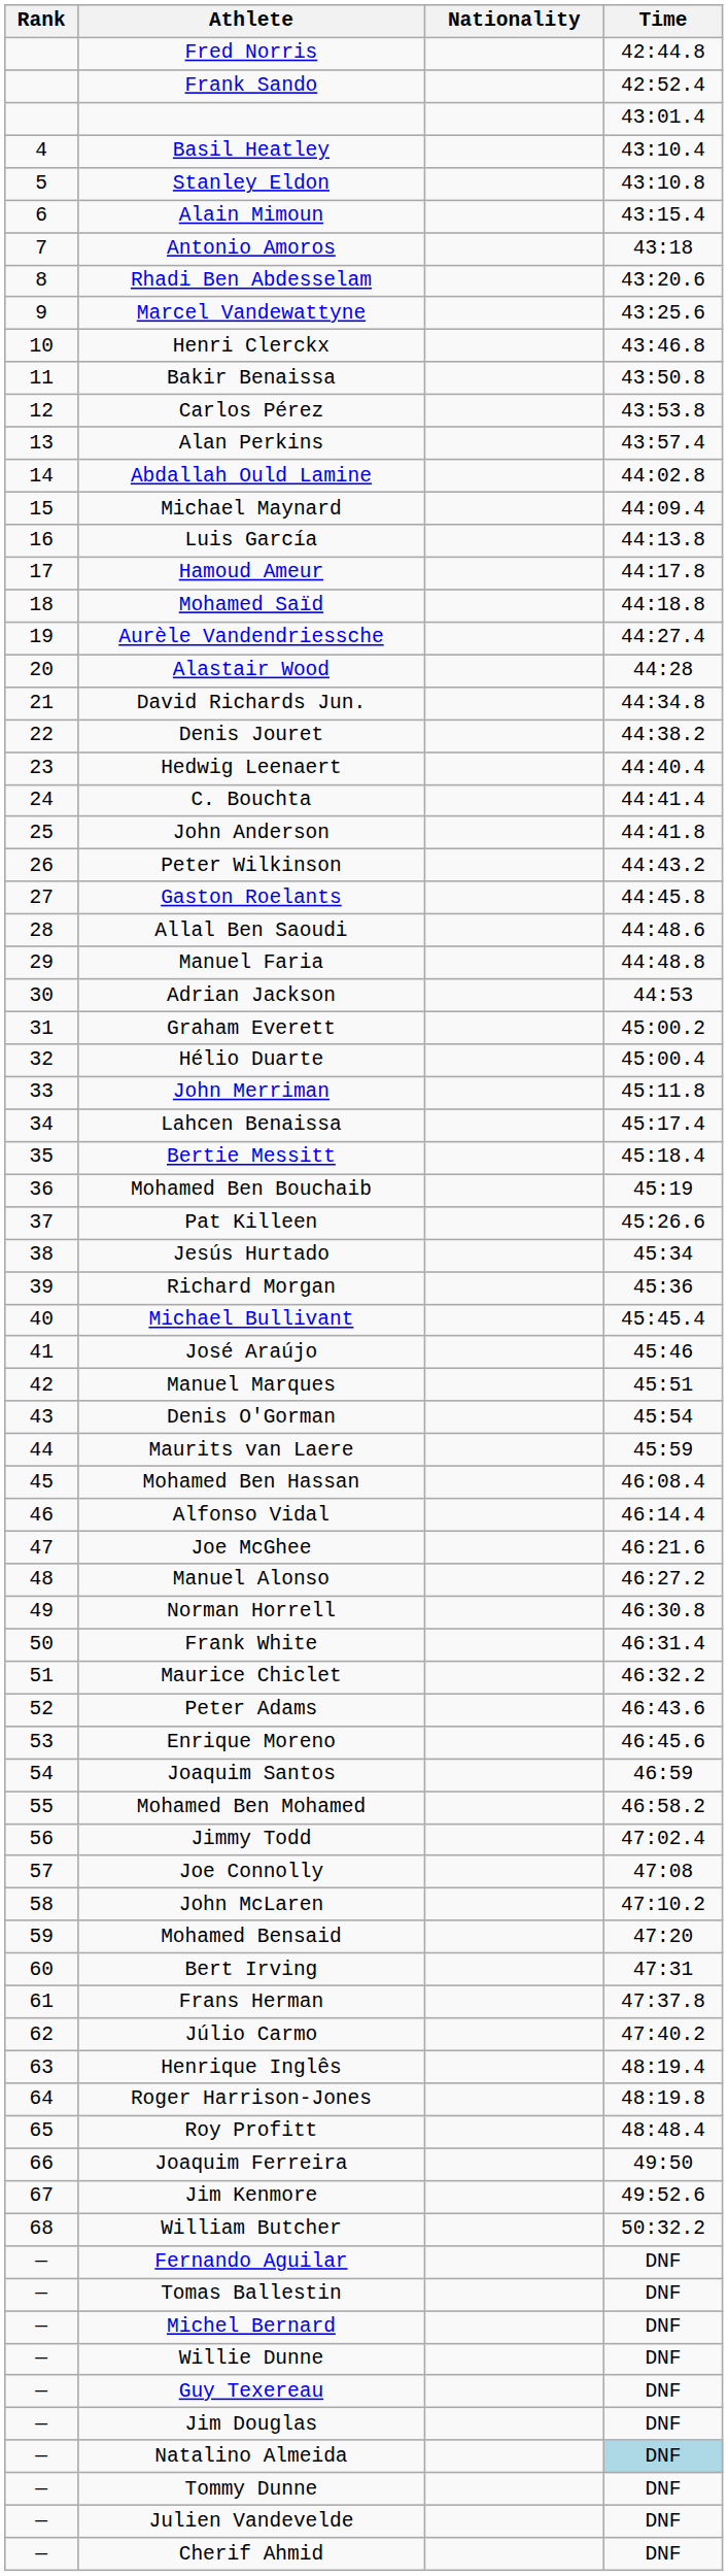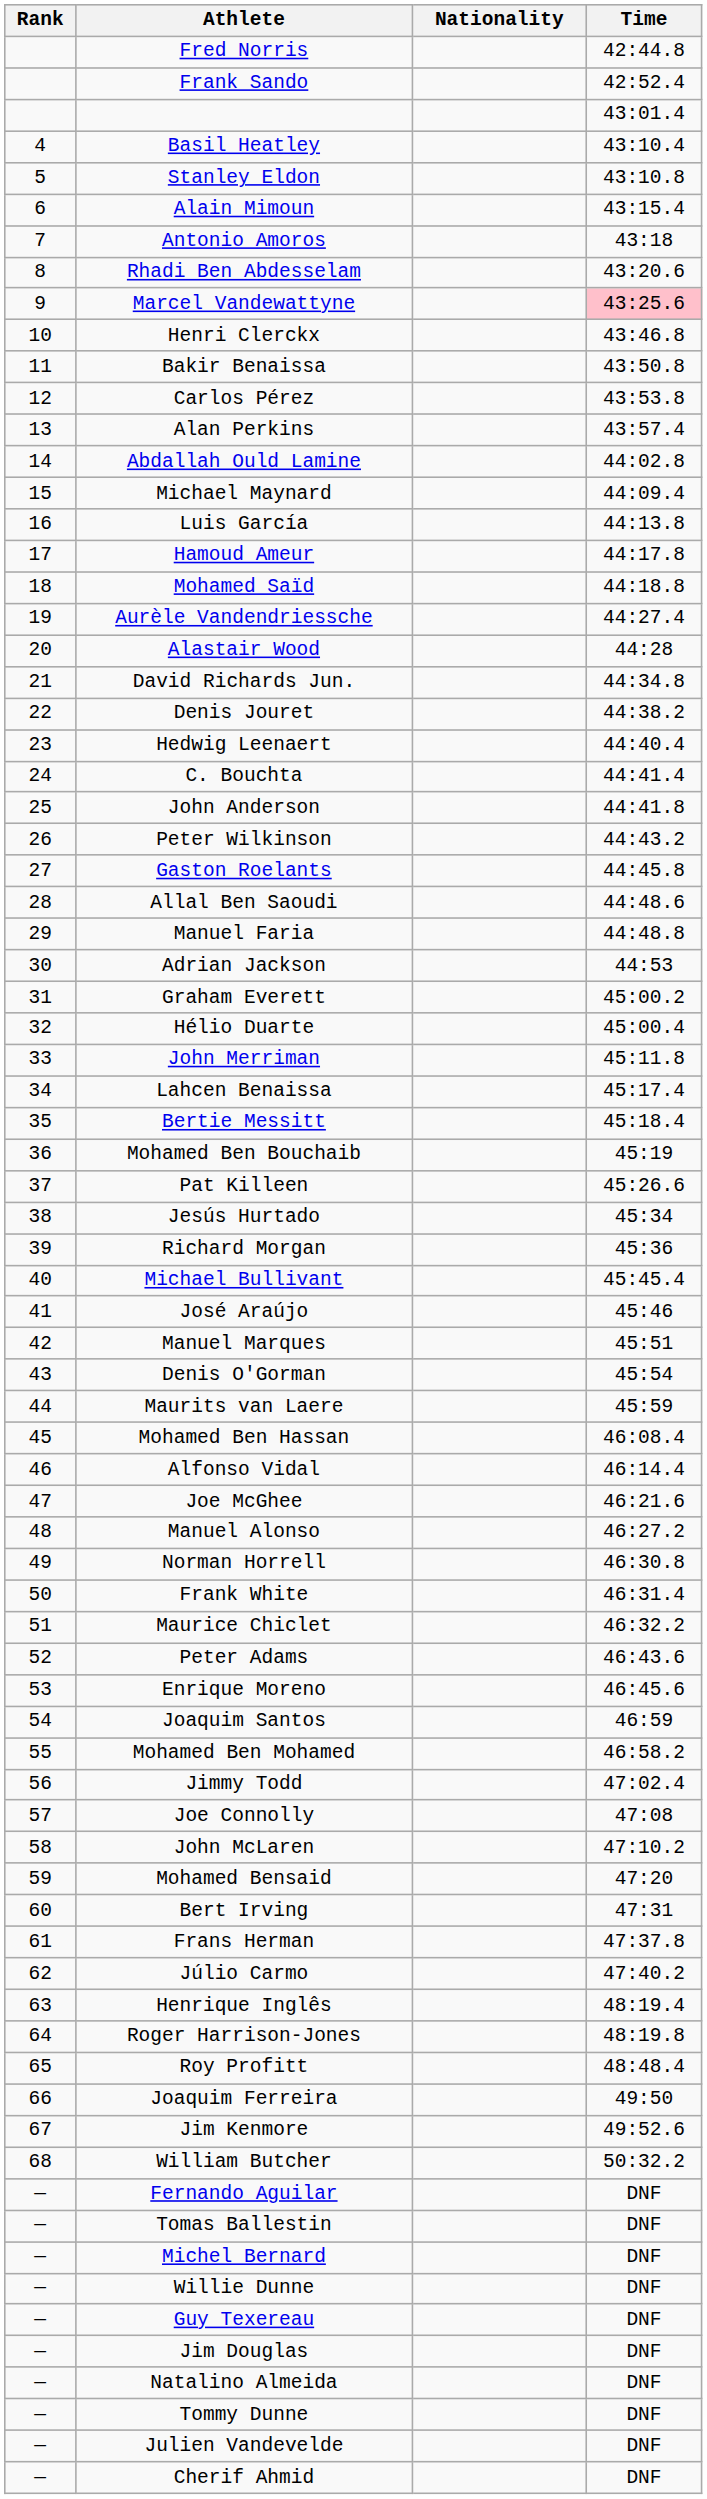Marcel Vandewattyne | Time: no background -> pink background
Natalino Almeida | Time: lightblue background -> no background
